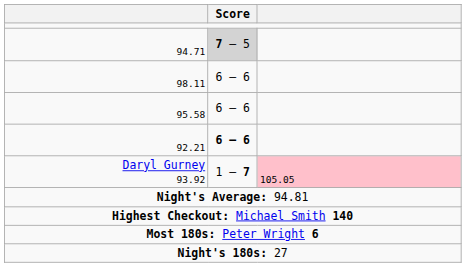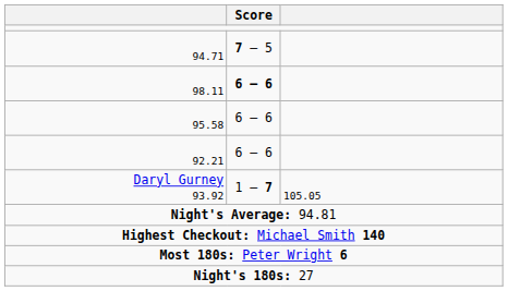94.71 | Score: lightgrey background -> no background
98.11 | Score: normal -> bold
92.21 | Score: bold -> normal
Daryl Gurney 93.92 | column 3: pink background -> no background
